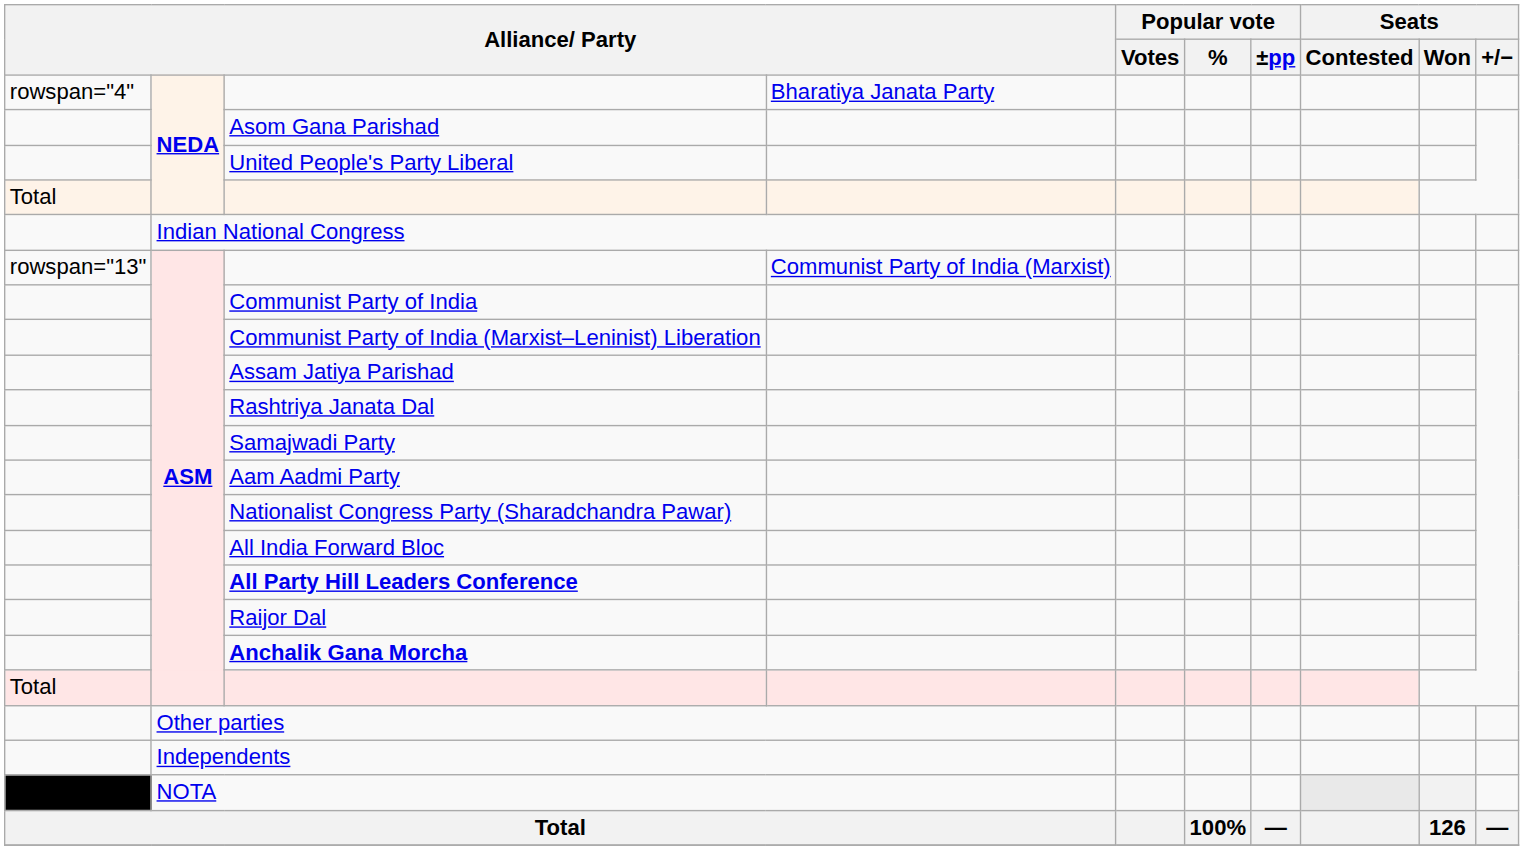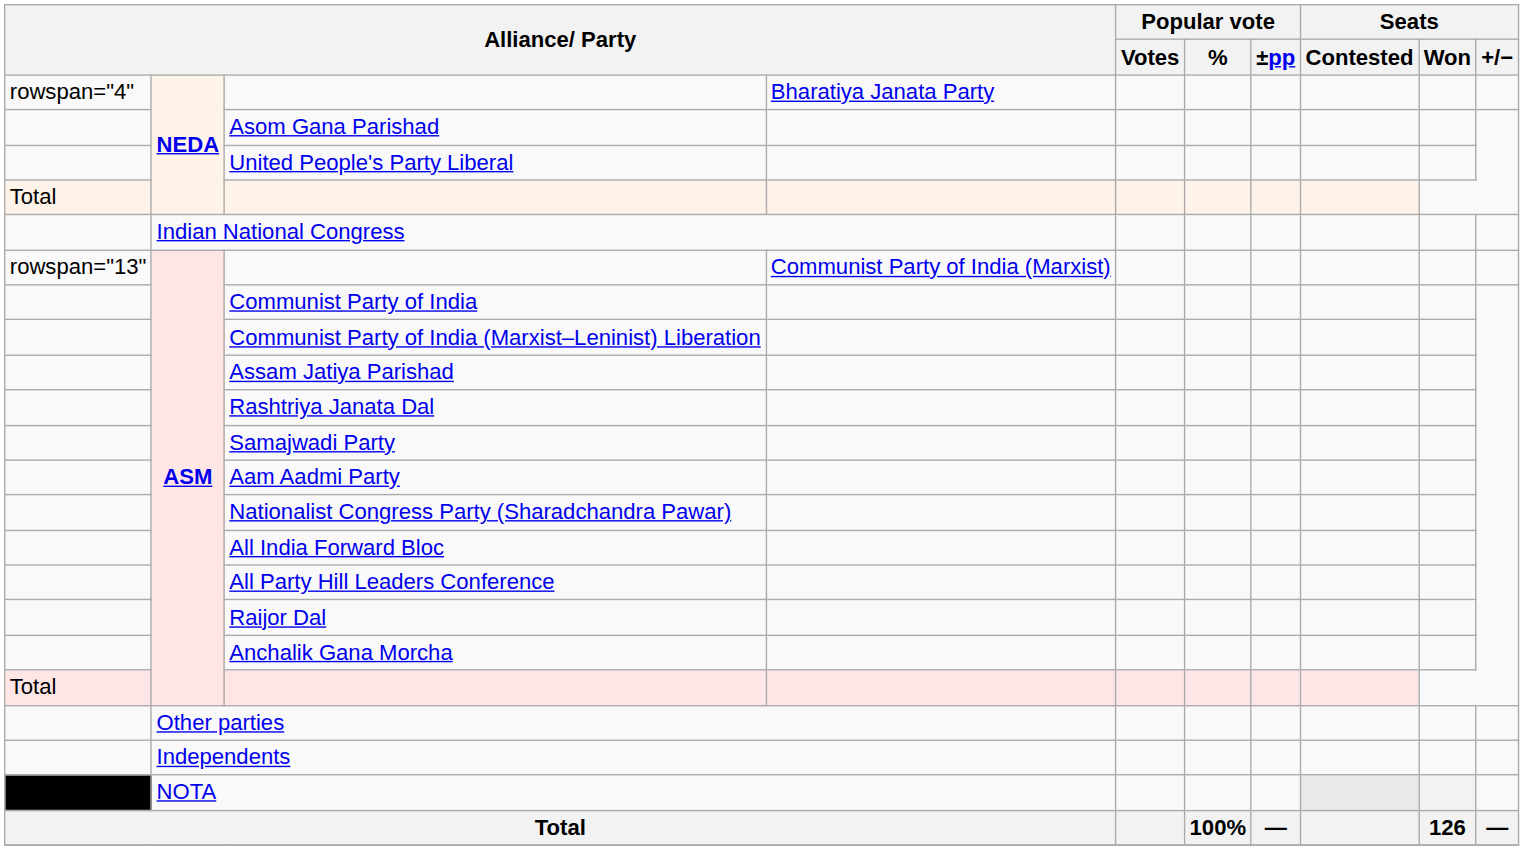All Party Hill Leaders Conference | column 3: bold -> normal
Anchalik Gana Morcha | column 3: bold -> normal
